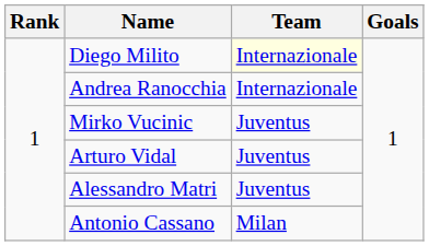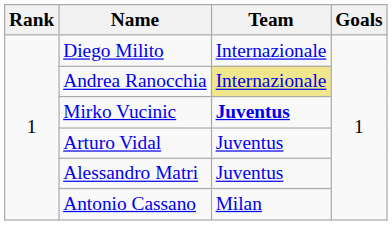Diego Milito | Team: lightyellow background -> no background
Andrea Ranocchia | Team: no background -> khaki background
Mirko Vucinic | Team: normal -> bold
